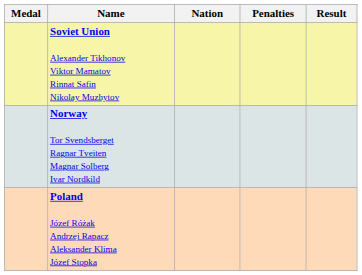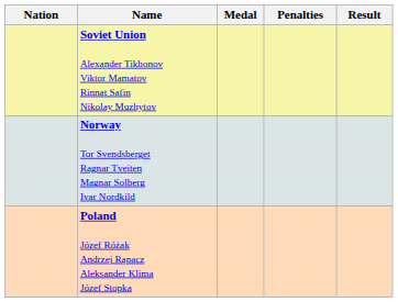columns swapped: Medal <-> Nation
